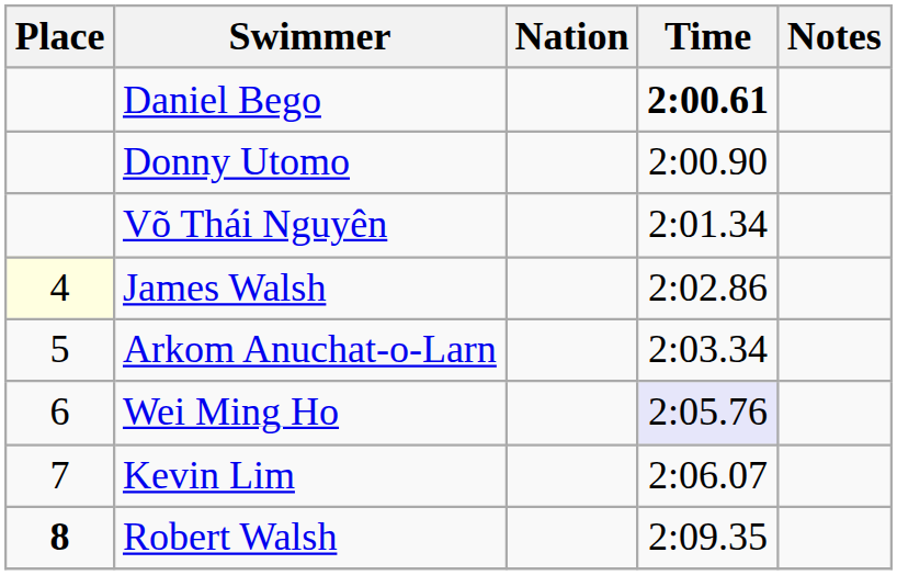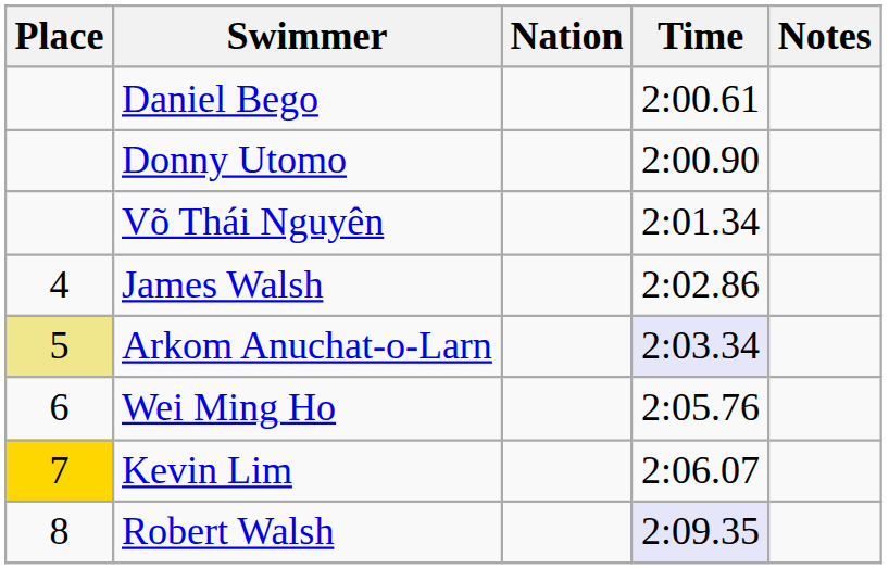Daniel Bego | Time: bold -> normal
James Walsh | Place: lightyellow background -> no background
Arkom Anuchat-o-Larn | Place: no background -> khaki background
Arkom Anuchat-o-Larn | Time: no background -> lavender background
Wei Ming Ho | Time: lavender background -> no background
Kevin Lim | Place: no background -> gold background
Robert Walsh | Place: bold -> normal
Robert Walsh | Time: no background -> lavender background
